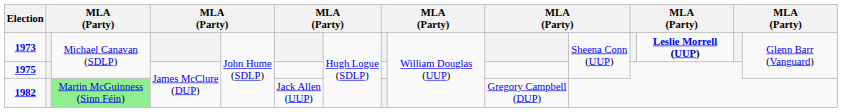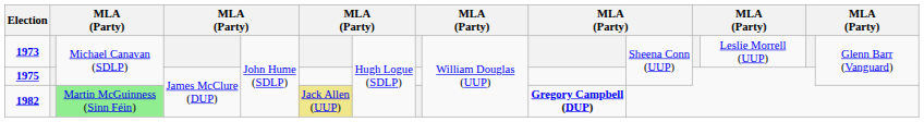1973 | column 13: bold -> normal
1982 | column 6: no background -> khaki background
1982 | column 10: normal -> bold
